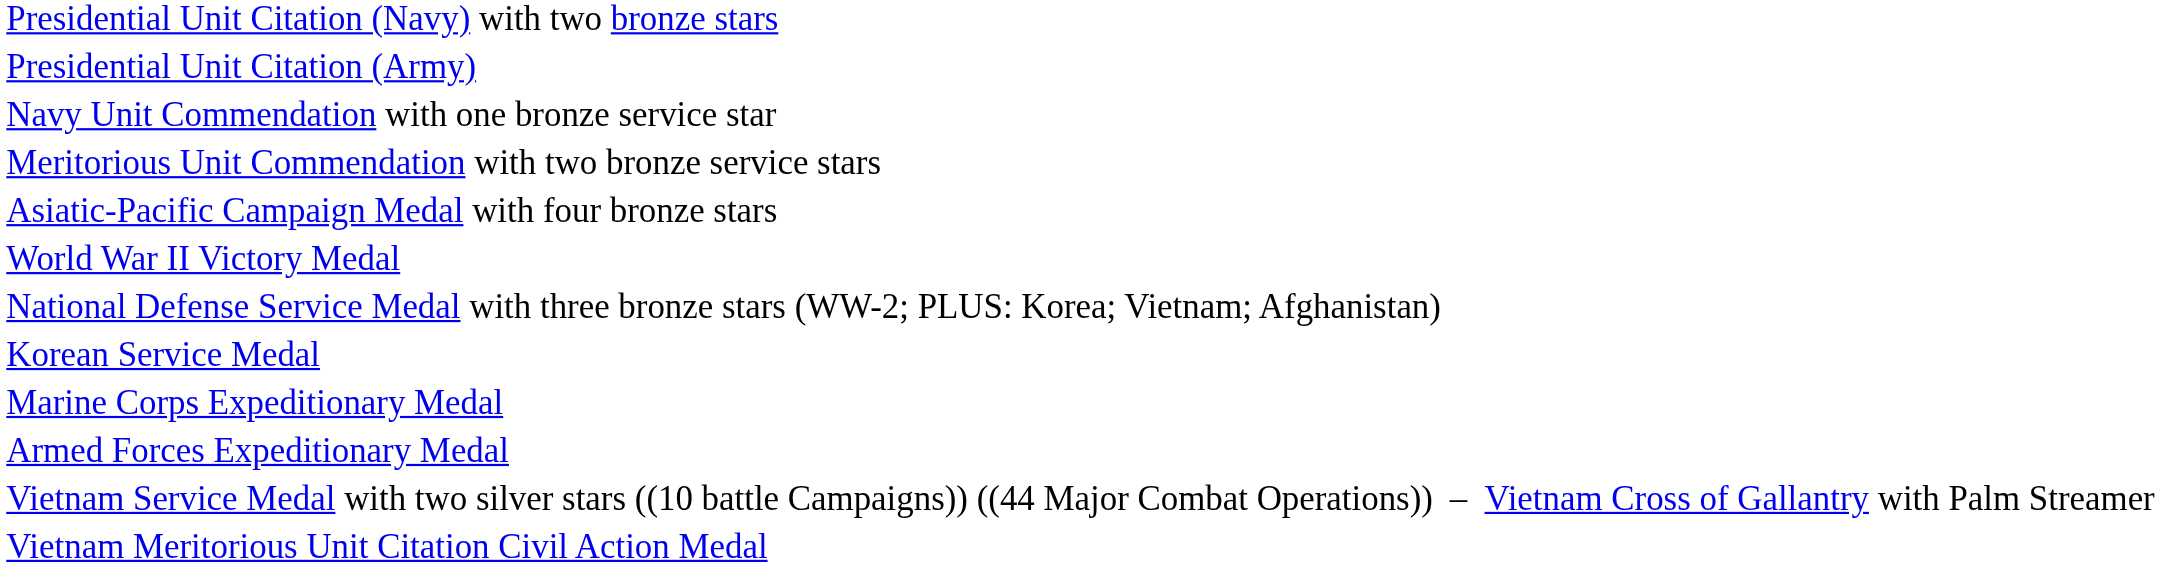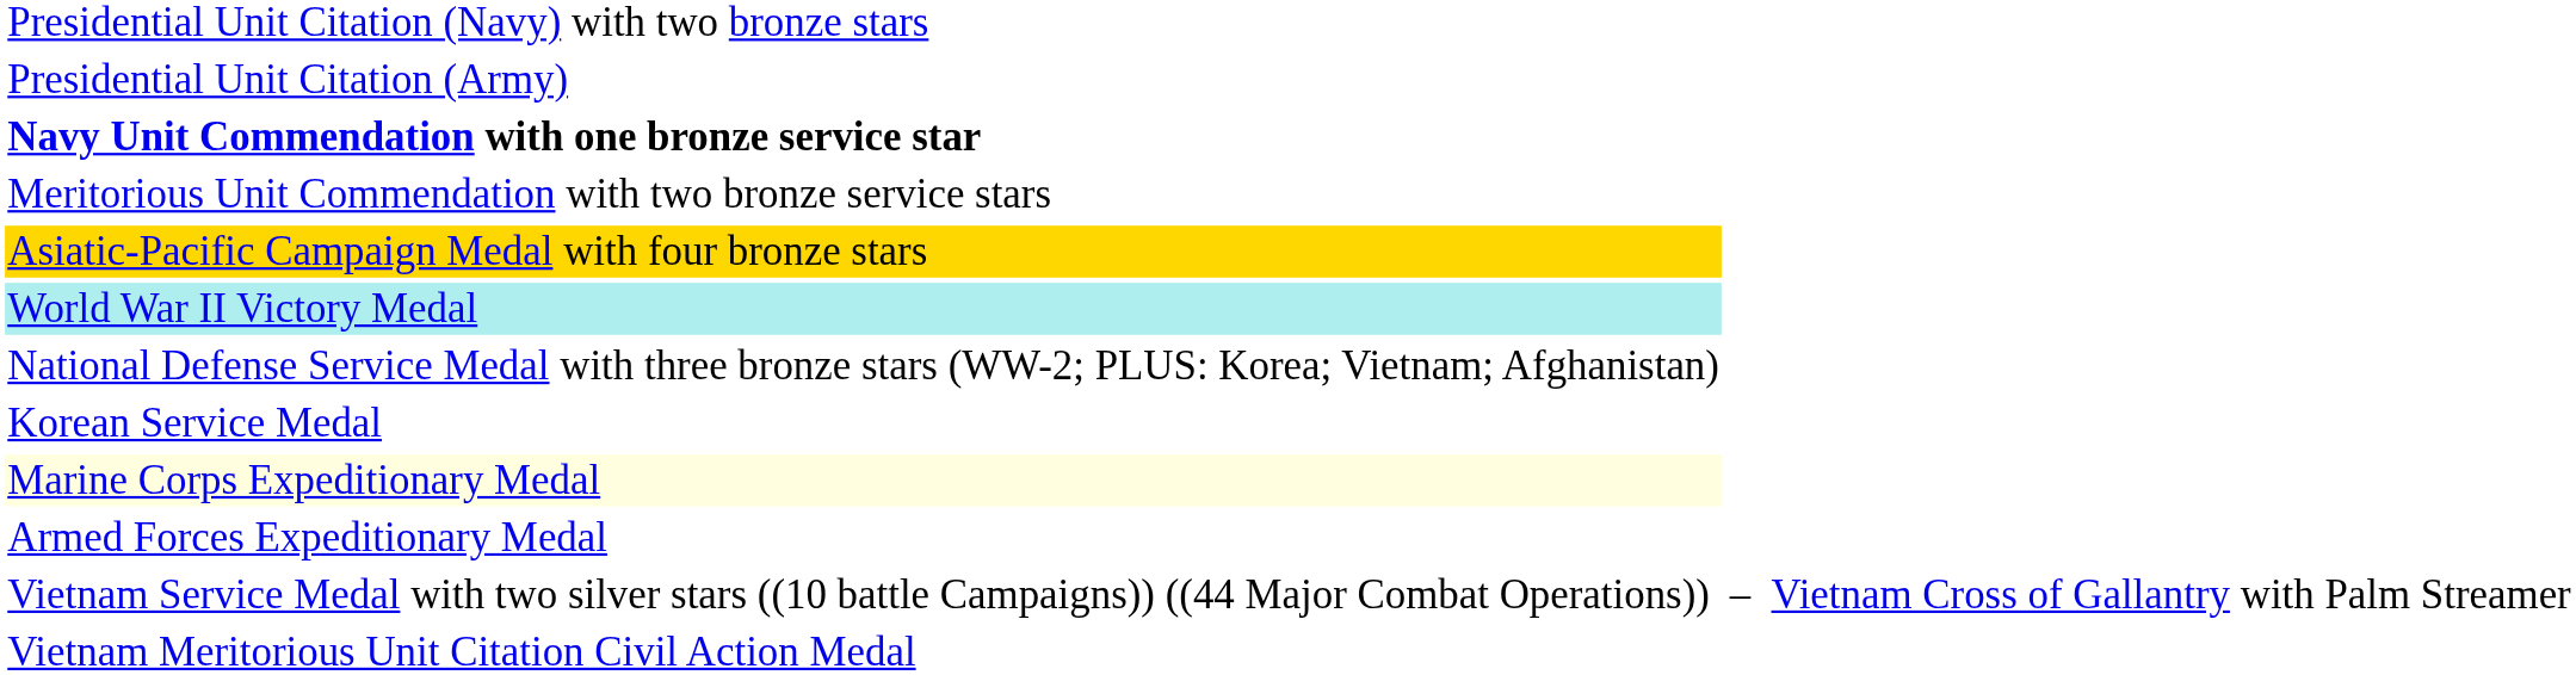Navy Unit Commendation with one bronze service star | column 1: normal -> bold
Asiatic-Pacific Campaign Medal with four bronze stars | column 1: no background -> gold background
World War II Victory Medal | column 1: no background -> paleturquoise background
Marine Corps Expeditionary Medal | column 1: no background -> lightyellow background
